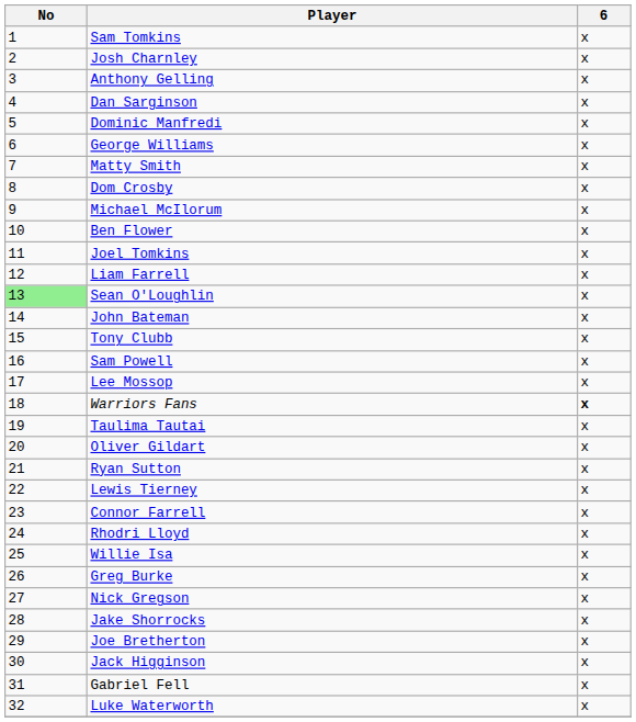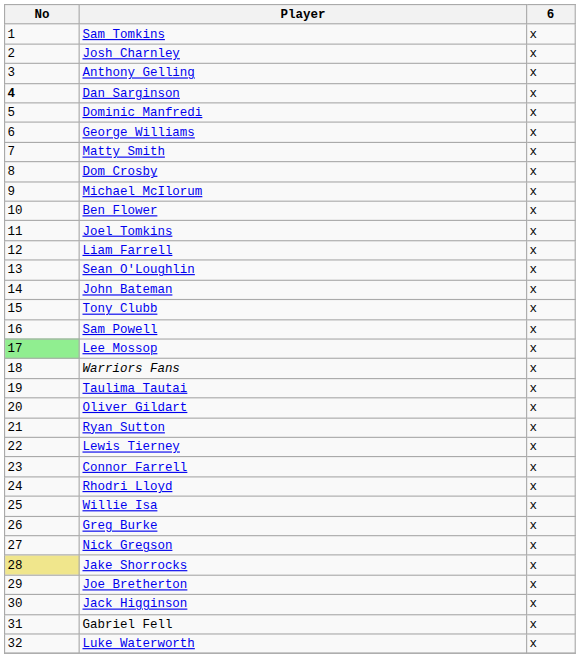Dan Sarginson | No: normal -> bold
Sean O'Loughlin | No: lightgreen background -> no background
Lee Mossop | No: no background -> lightgreen background
Warriors Fans | 6: bold -> normal
Jake Shorrocks | No: no background -> khaki background
